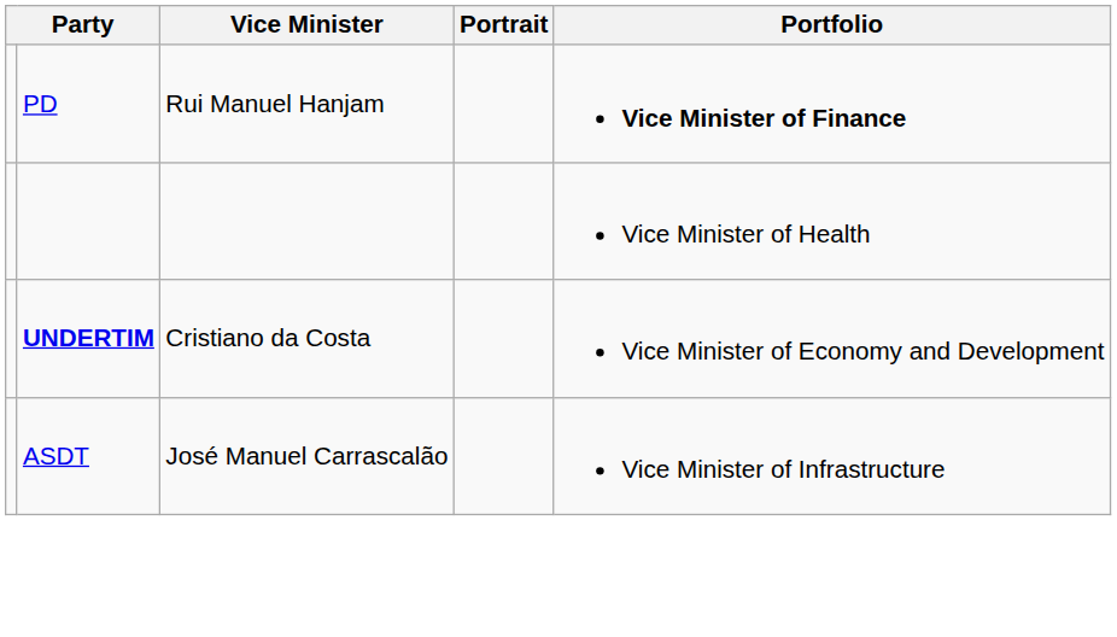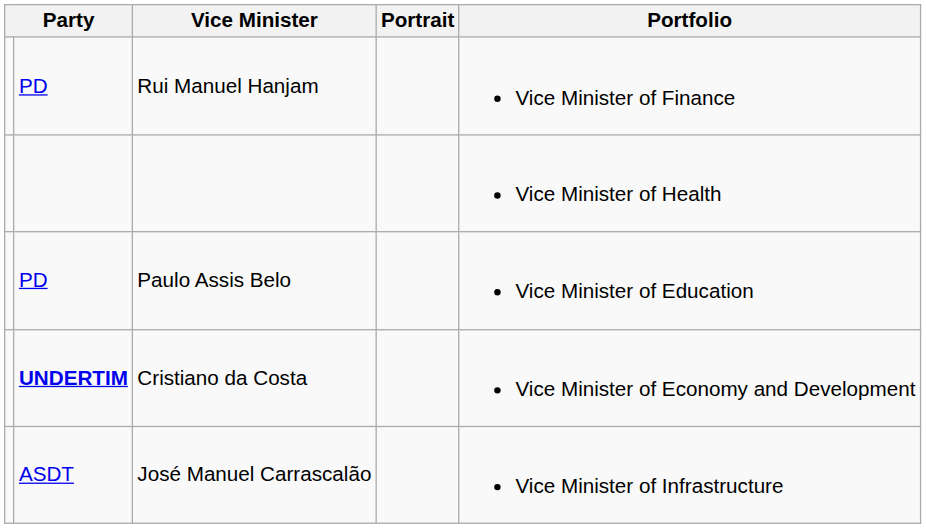Rui Manuel Hanjam | Portfolio: bold -> normal
+ row: PD | Paulo Assis Belo | Vice Minister of Education
